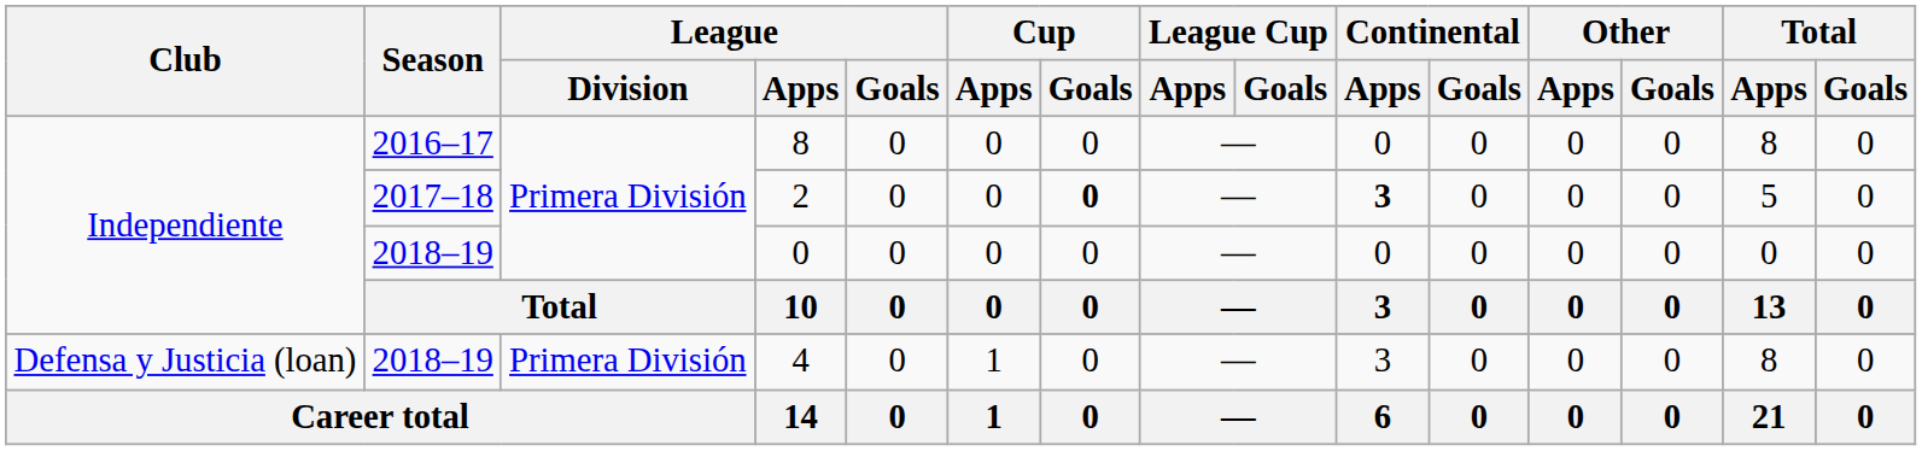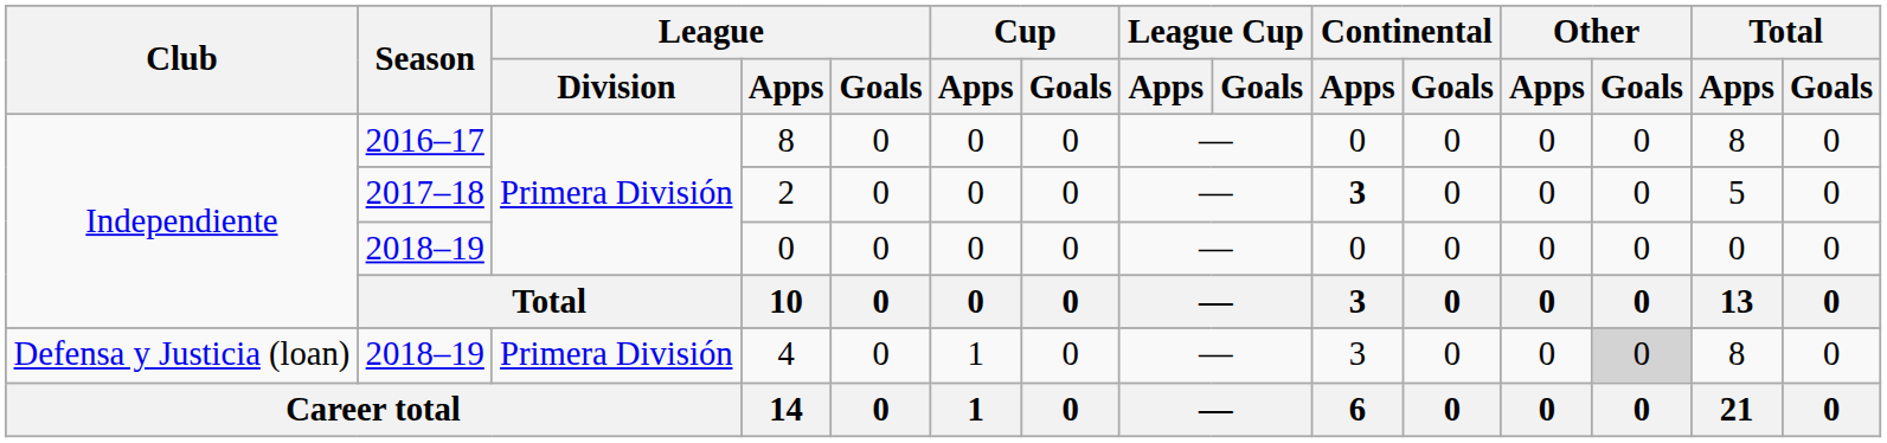2 | Cup / Goals: bold -> normal
4 | Other / Goals: no background -> lightgrey background
